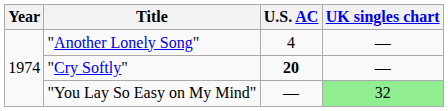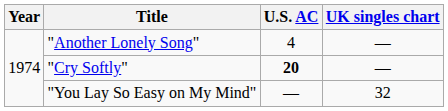"You Lay So Easy on My Mind" | UK singles chart: lightgreen background -> no background
